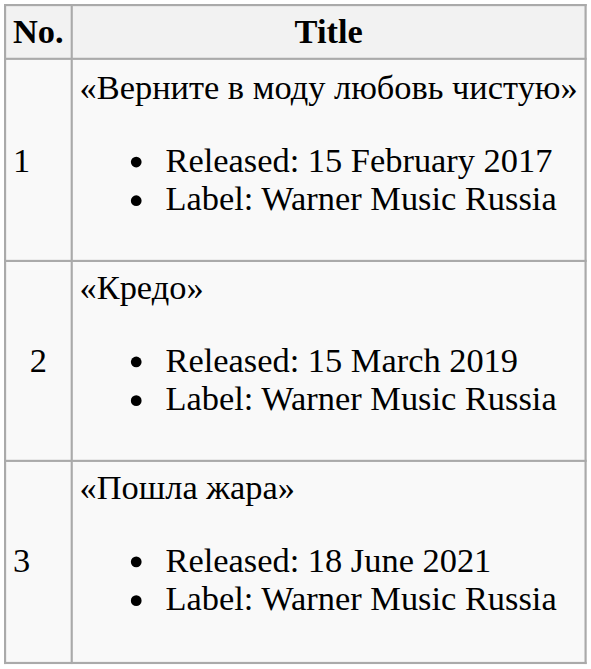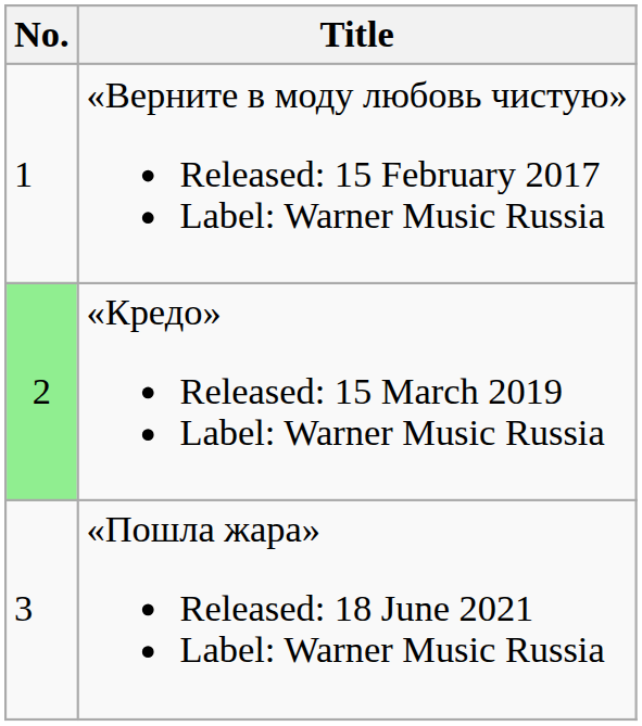«Кредо» Released: 15 March 2019 Label: Warner Music Russia | No.: no background -> lightgreen background
